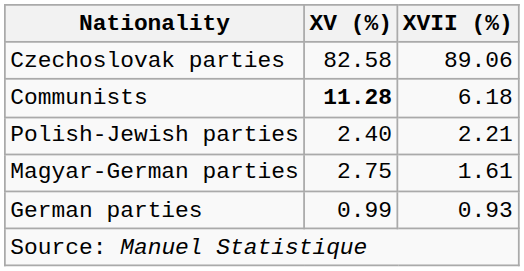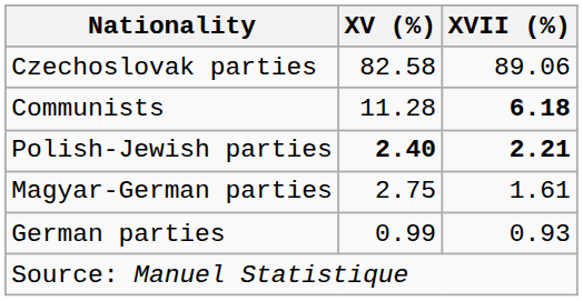Communists | XV (%): bold -> normal
Communists | XVII (%): normal -> bold
Polish-Jewish parties | XV (%): normal -> bold
Polish-Jewish parties | XVII (%): normal -> bold
